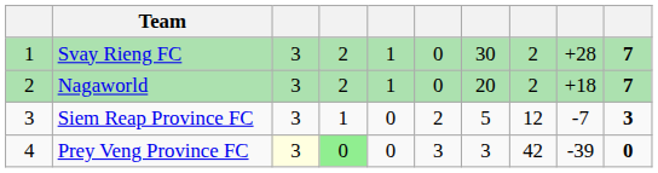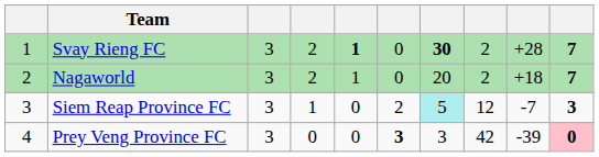Svay Rieng FC | column 5: normal -> bold
Svay Rieng FC | column 7: normal -> bold
Siem Reap Province FC | column 7: no background -> paleturquoise background
Prey Veng Province FC | column 3: lightyellow background -> no background
Prey Veng Province FC | column 4: lightgreen background -> no background
Prey Veng Province FC | column 6: normal -> bold
Prey Veng Province FC | column 10: no background -> pink background
